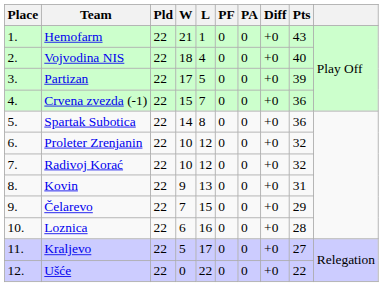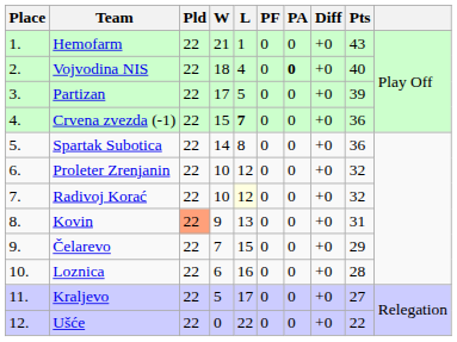Vojvodina NIS | PA: normal -> bold
Crvena zvezda (-1) | L: normal -> bold
Radivoj Korać | L: no background -> lightyellow background
Kovin | Pld: no background -> lightsalmon background
